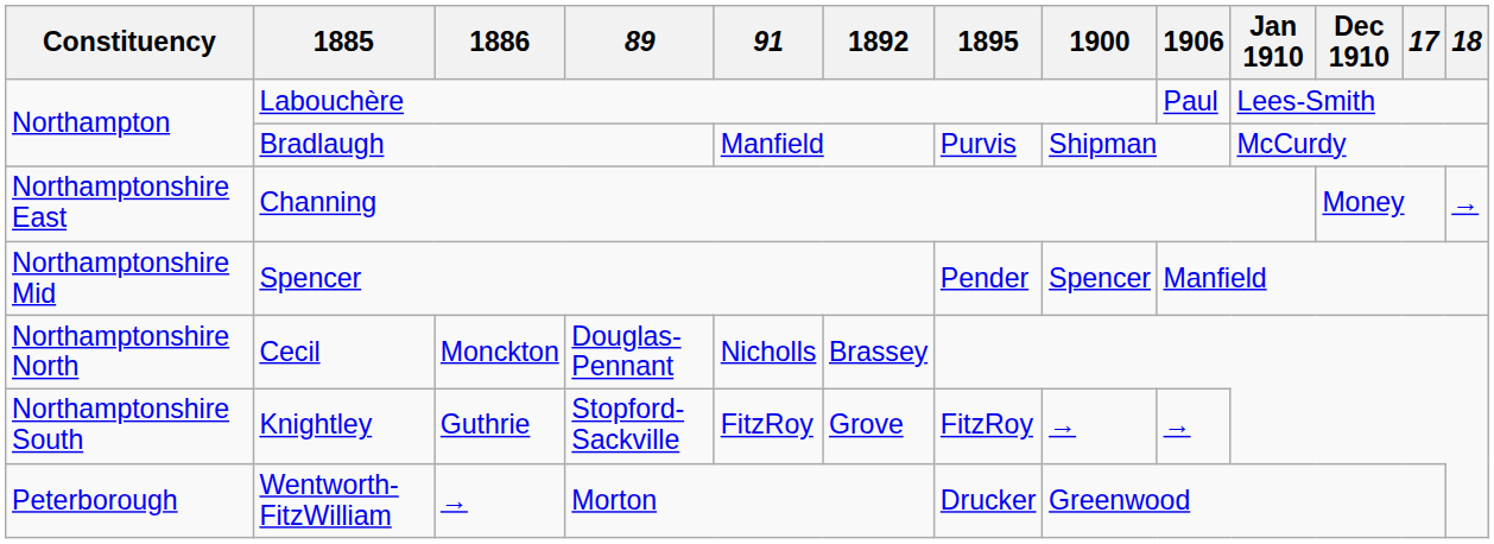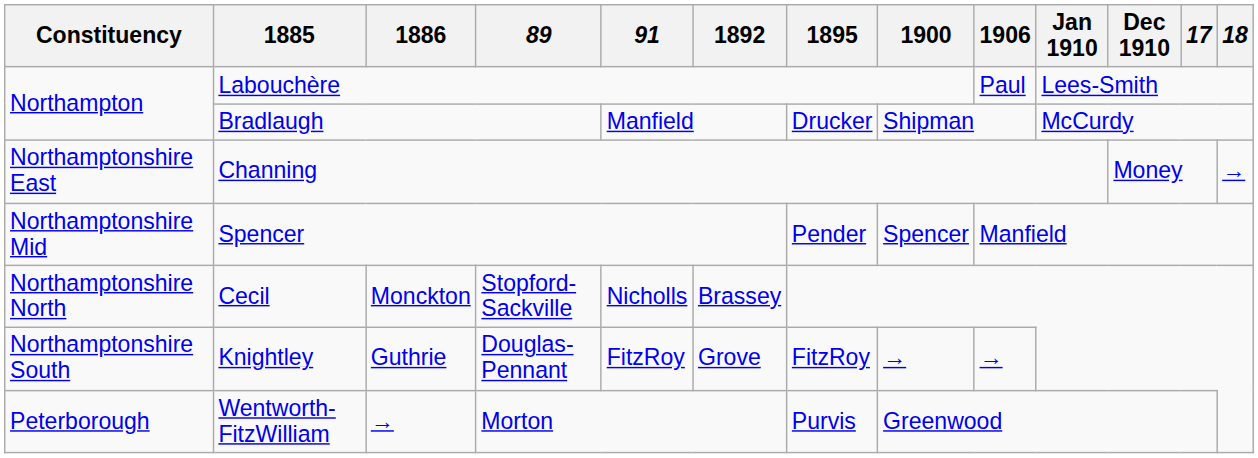Bradlaugh | 1895: Purvis -> Drucker
Cecil | 89: Douglas-Pennant -> Stopford-Sackville
Knightley | 89: Stopford-Sackville -> Douglas-Pennant
Wentworth-FitzWilliam | 1895: Drucker -> Purvis
